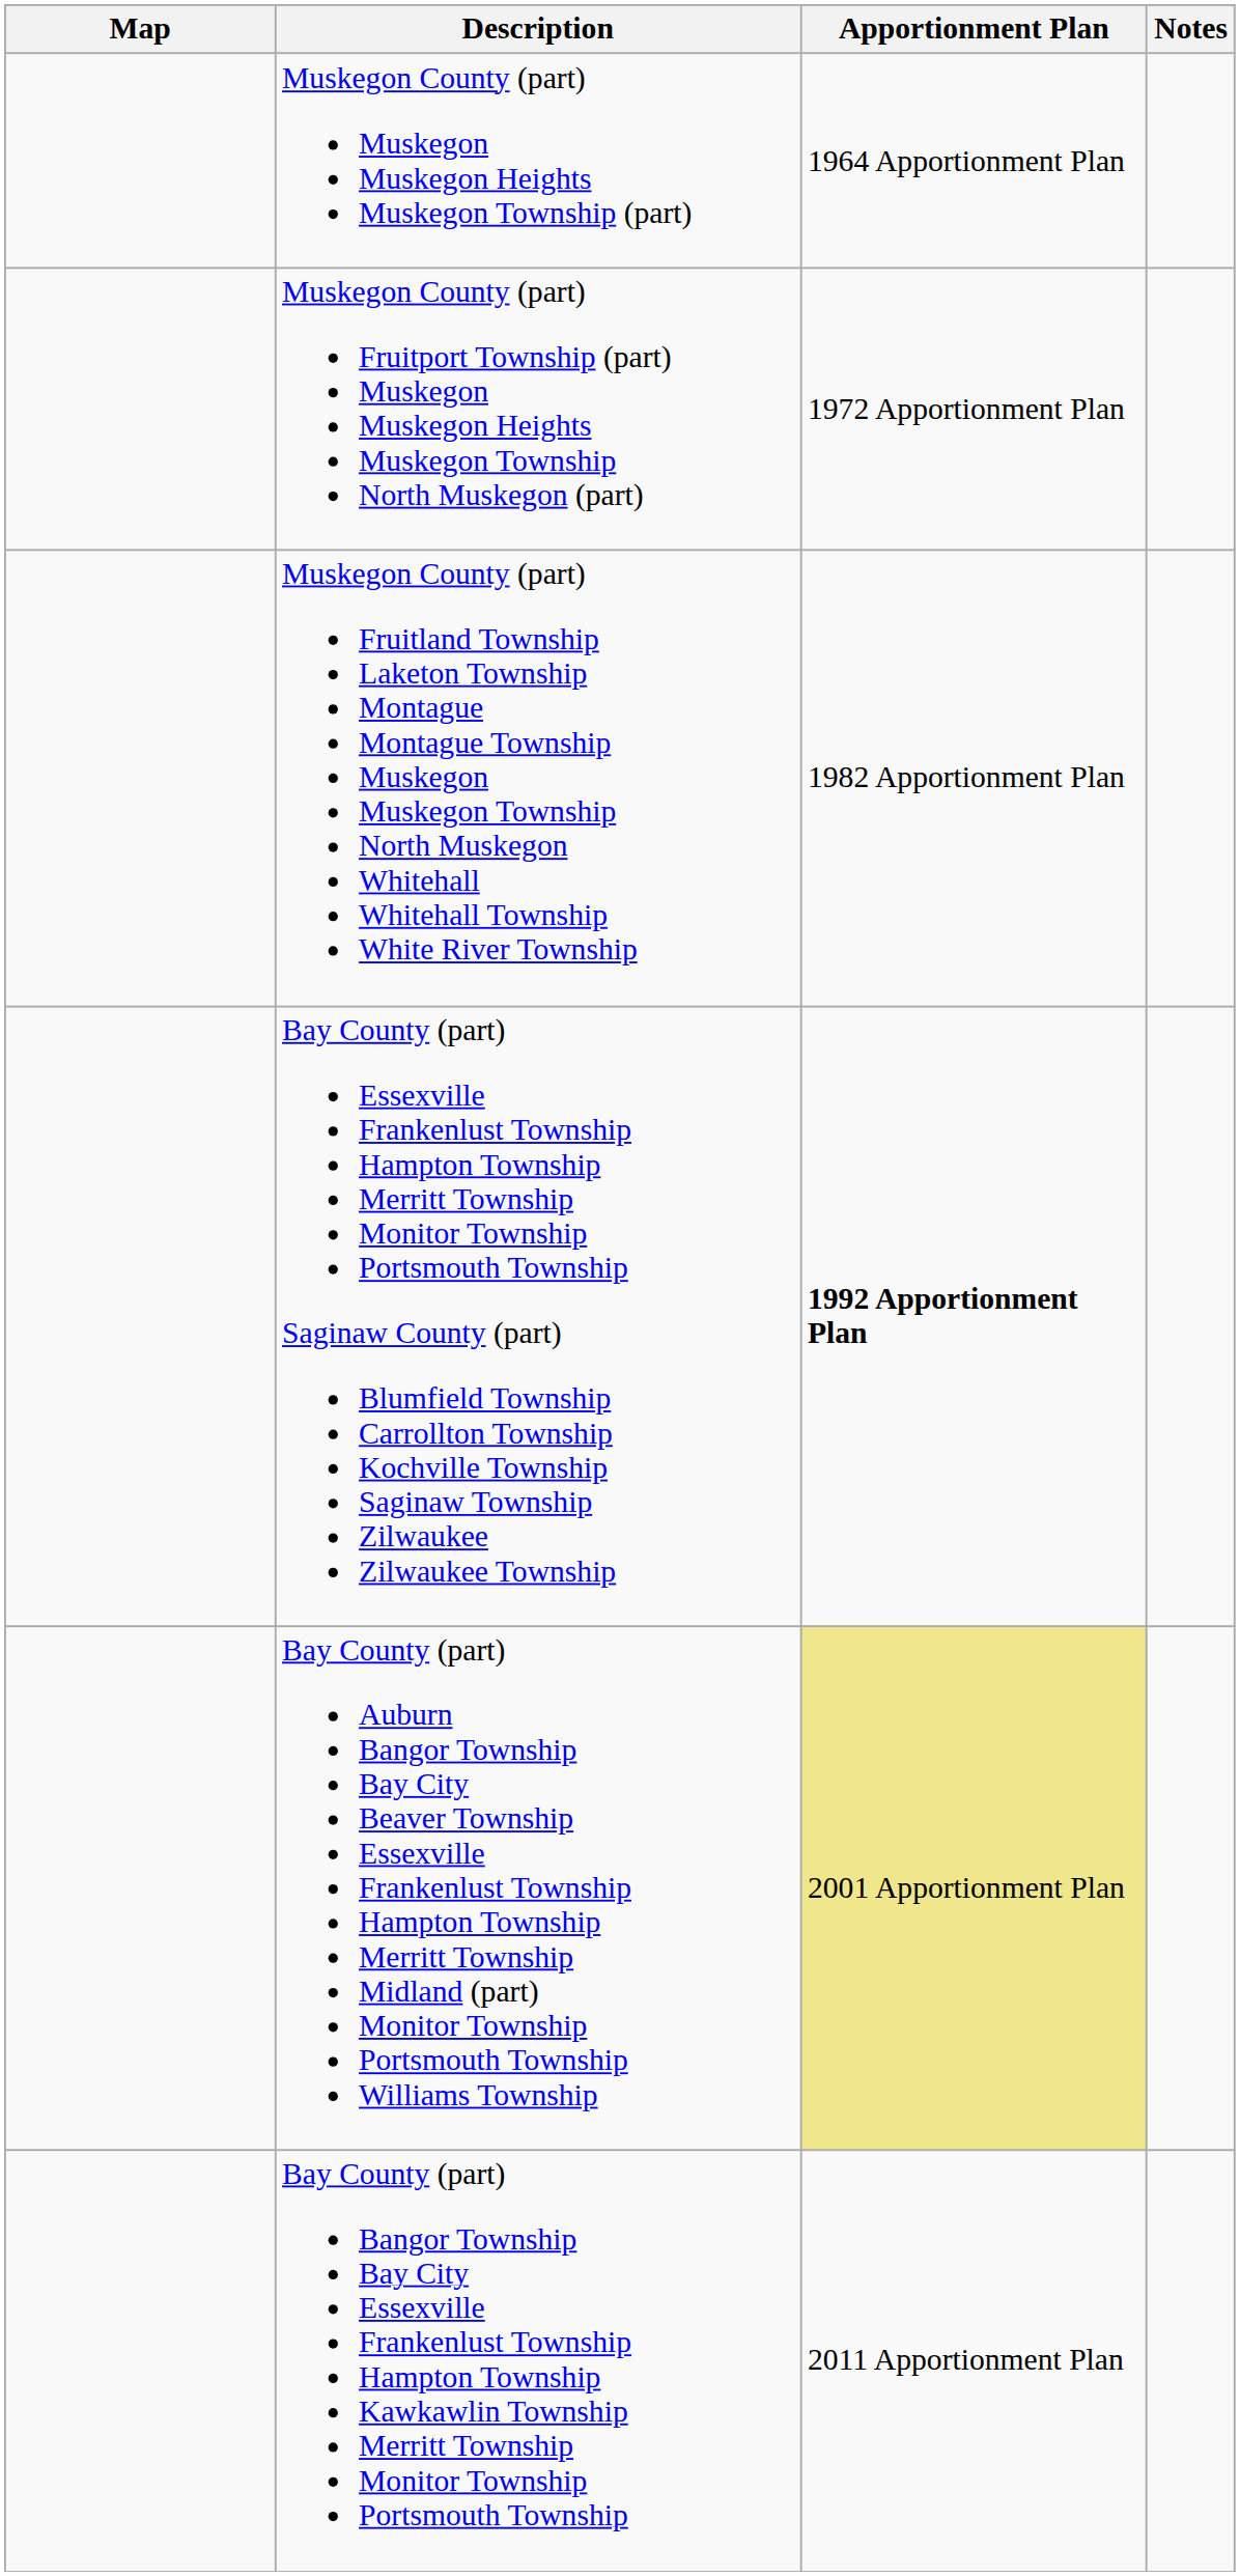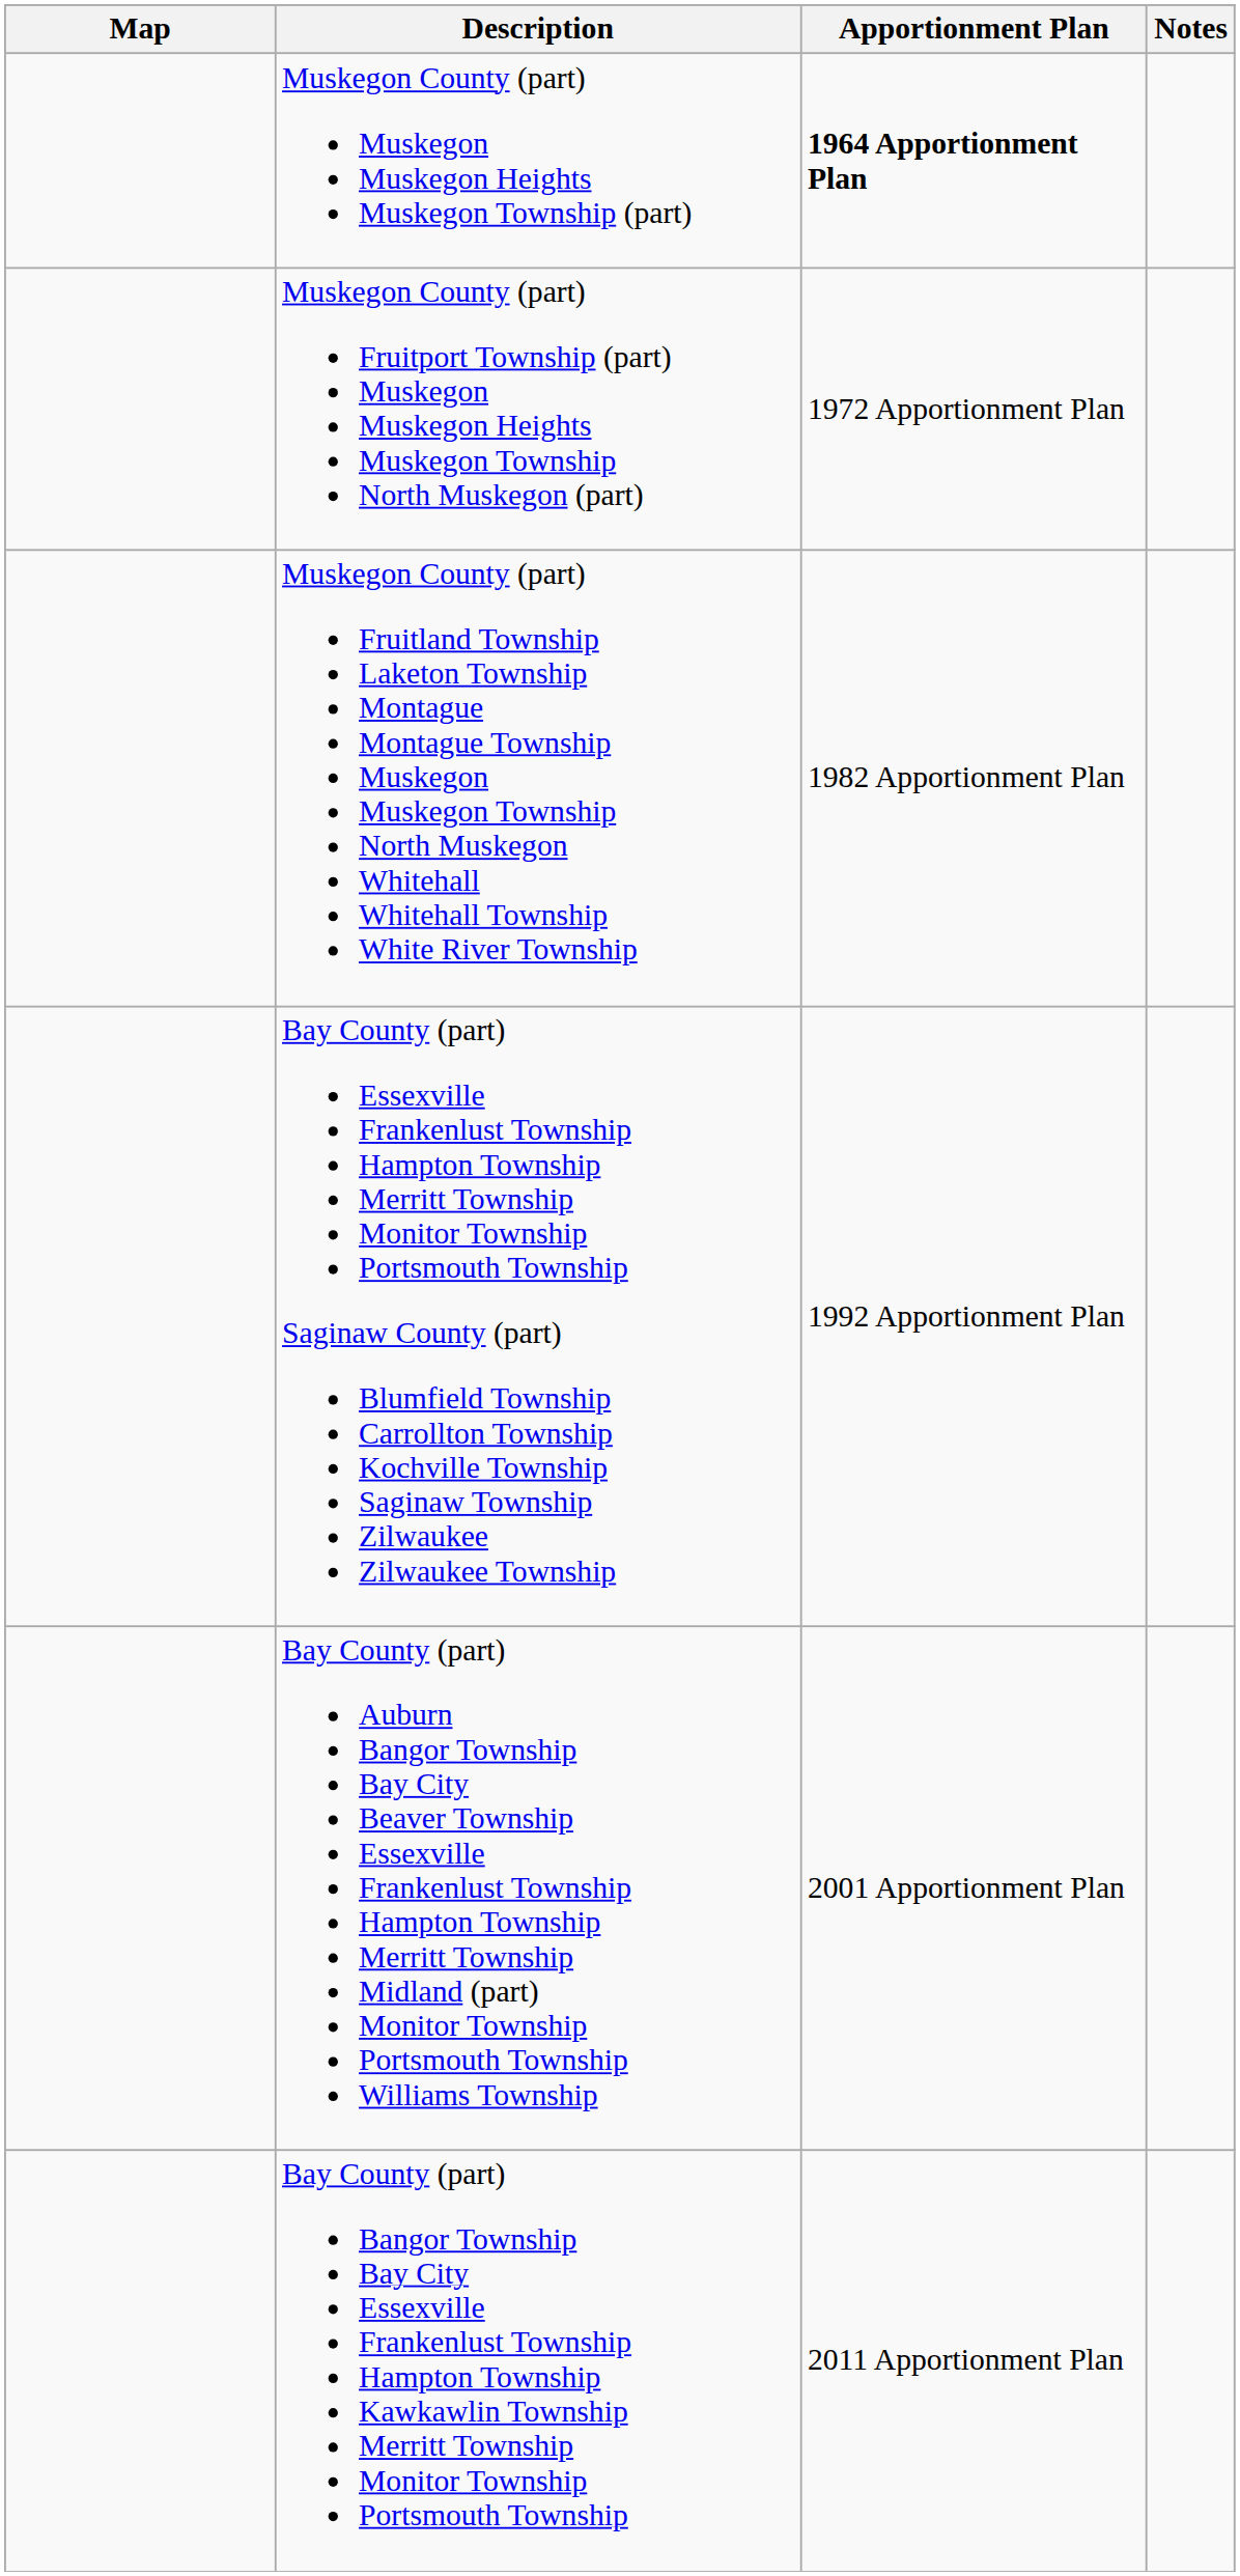row 2 | Apportionment Plan: normal -> bold
row 5 | Apportionment Plan: bold -> normal
row 6 | Apportionment Plan: khaki background -> no background
